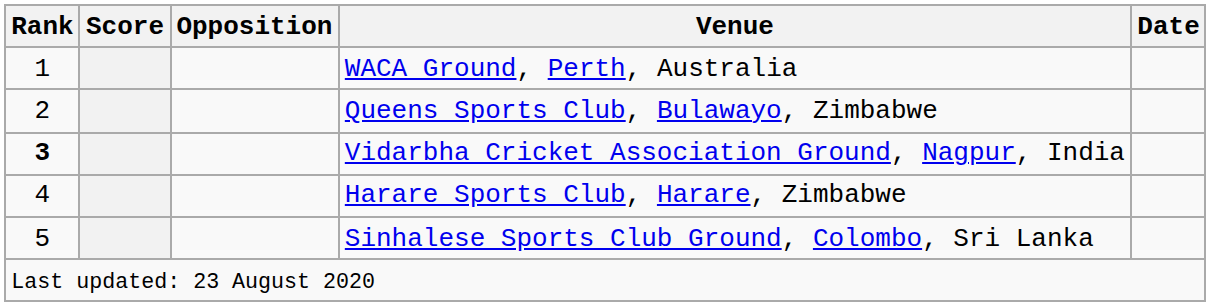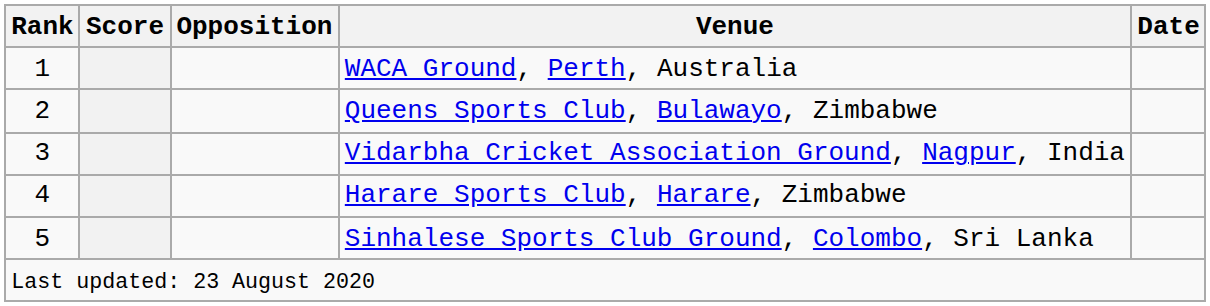Vidarbha Cricket Association Ground, Nagpur, India | Rank: bold -> normal
